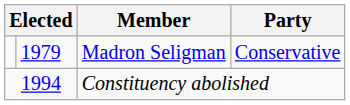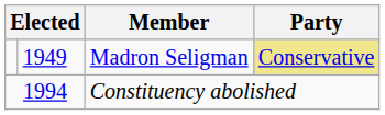Madron Seligman | column 2: 1979 -> 1949
Madron Seligman | Party: no background -> khaki background
